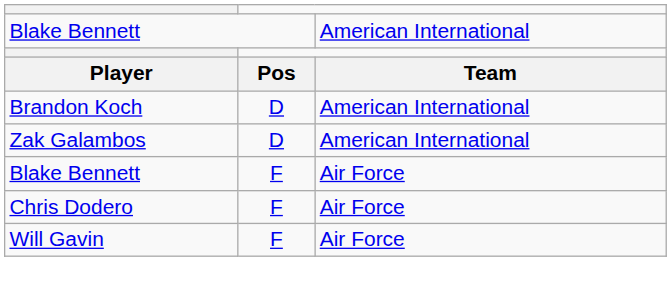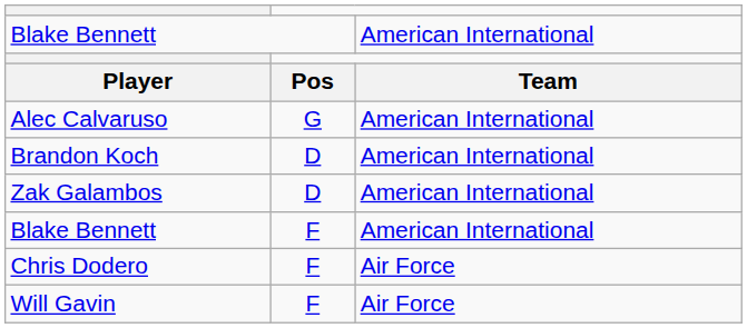+ row: Alec Calvaruso | G | American International
Blake Bennett / F | column 3: Air Force -> American International
